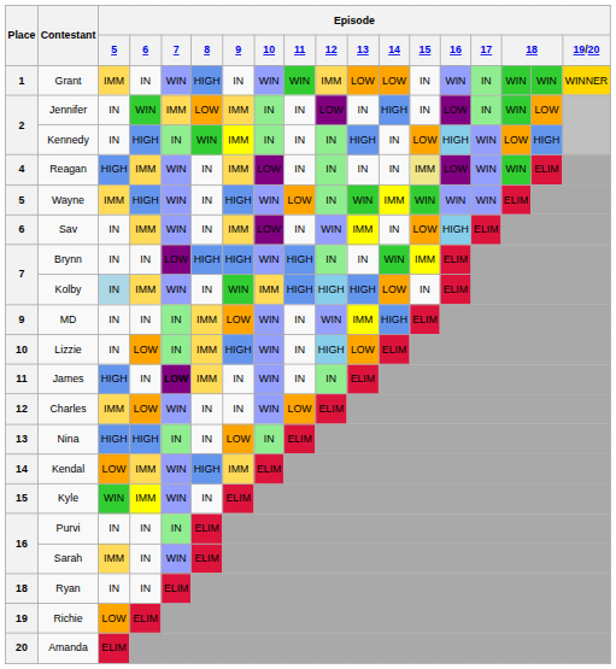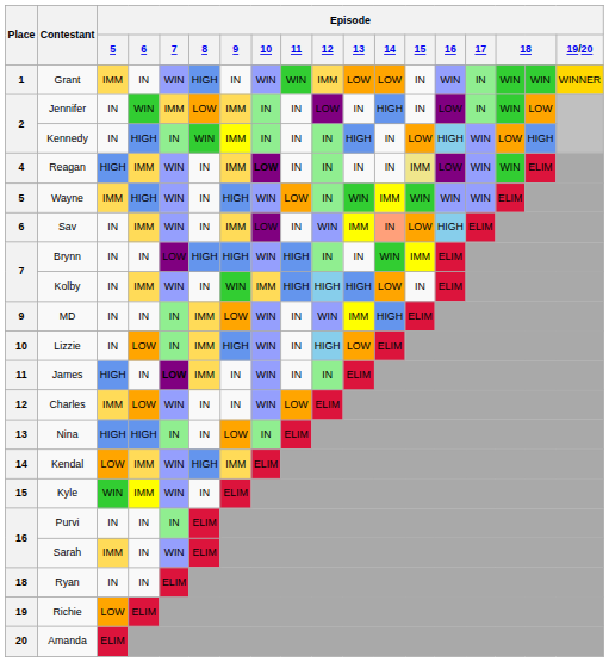Reagan | Episode / 10: normal -> bold
Sav | Episode / 14: no background -> lightsalmon background
Kolby | Episode / 5: lightblue background -> no background
